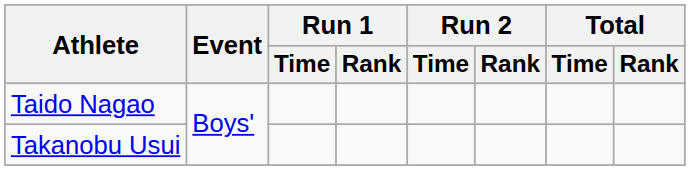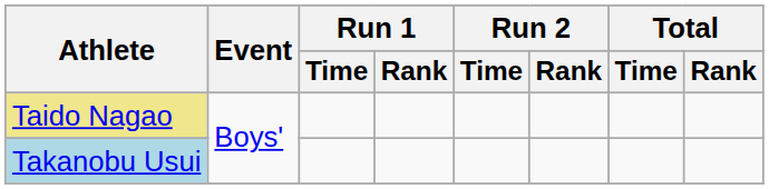Taido Nagao | Athlete: no background -> khaki background
Takanobu Usui | Athlete: no background -> lightblue background
